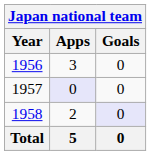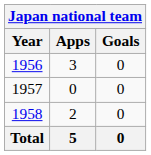1957 | Apps: lavender background -> no background
1958 | Goals: lavender background -> no background
